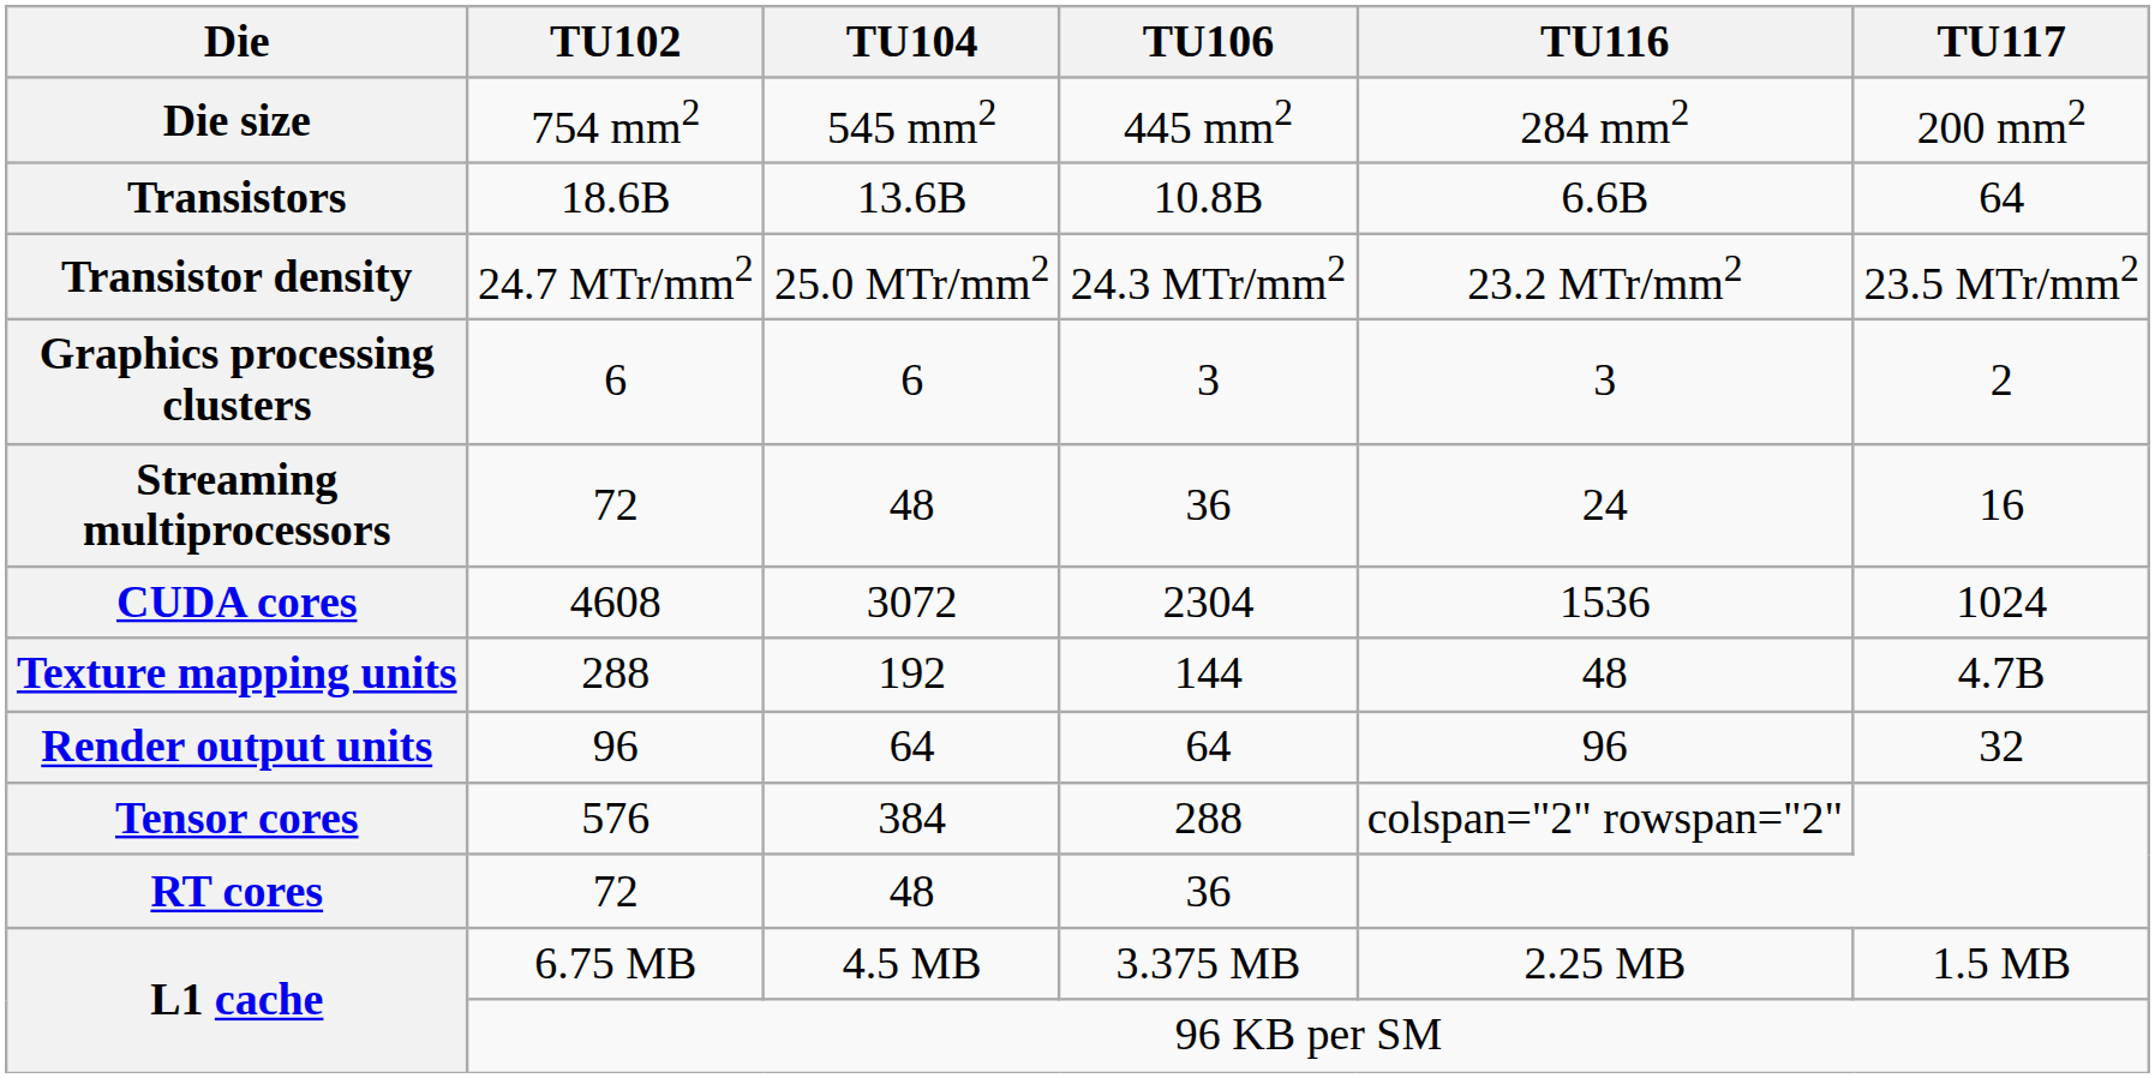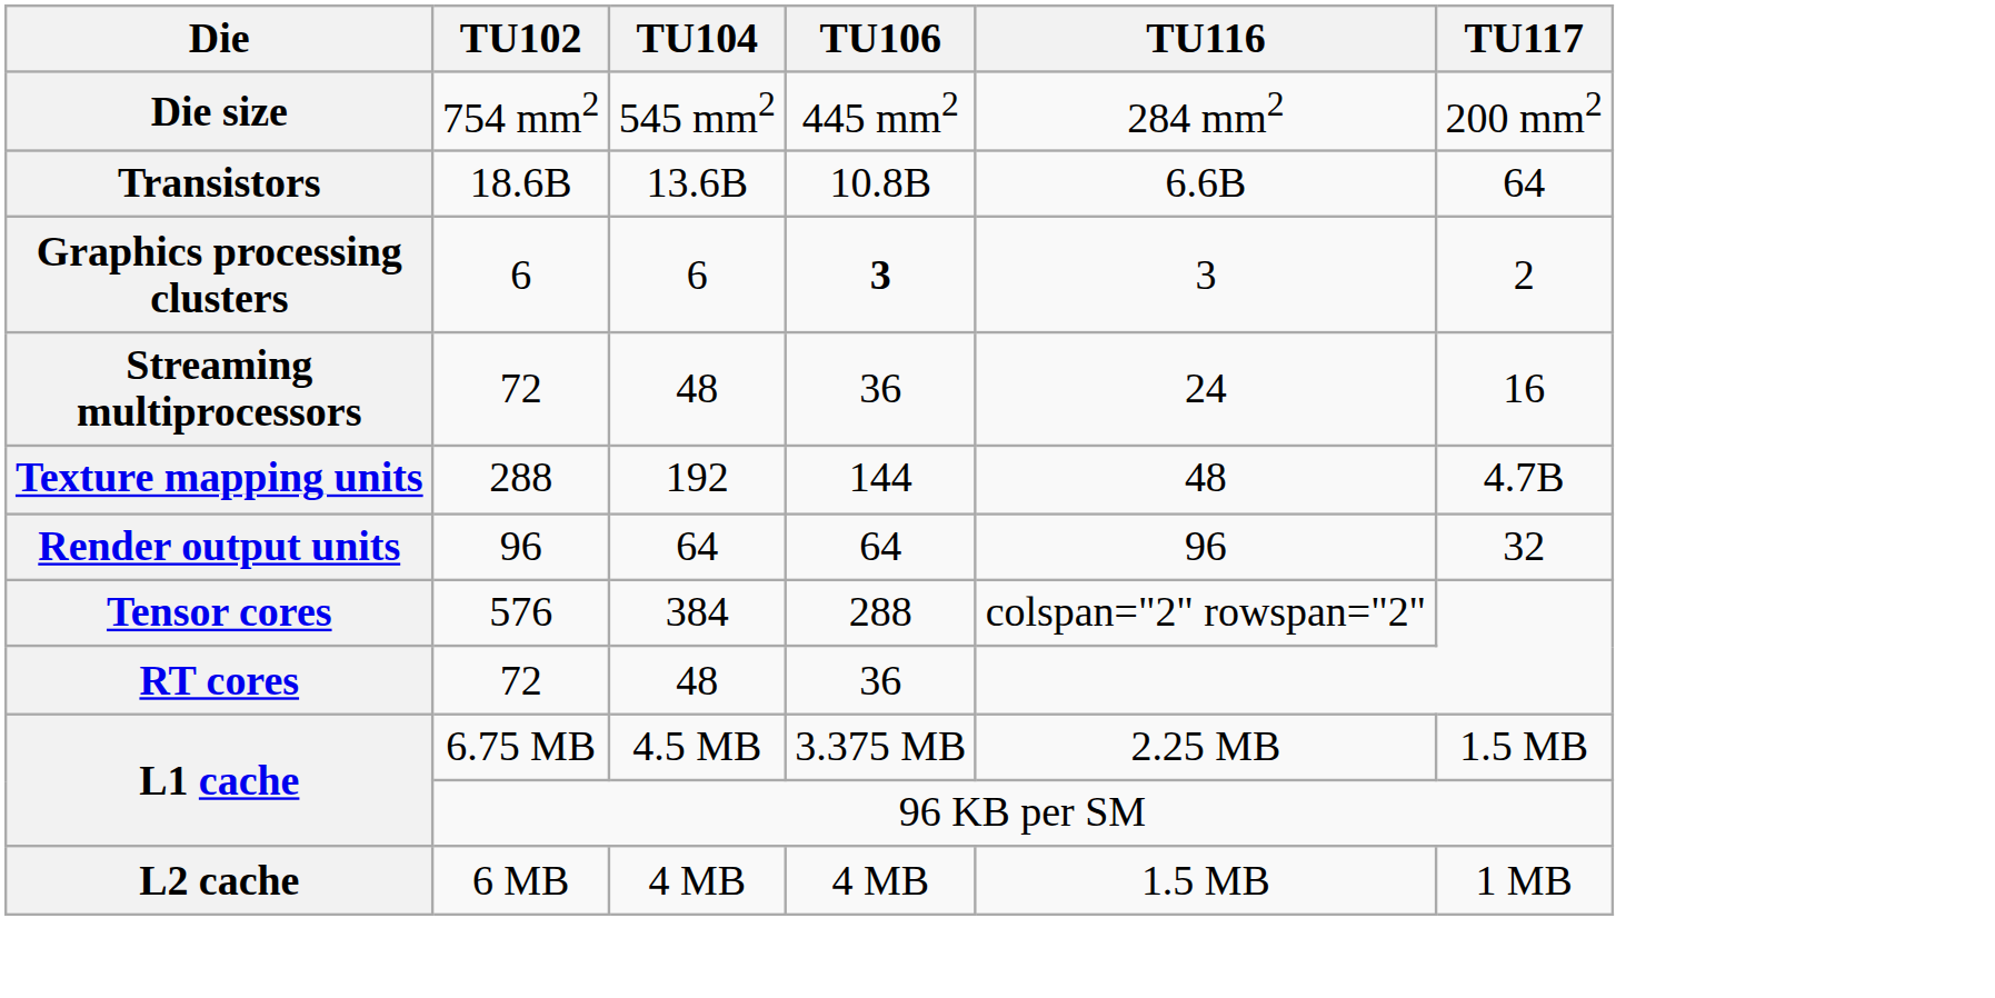- row: Transistor density | 24.7 MTr/mm2 | 25.0 MTr/mm2 | 24.3 MTr/mm2 | 23.2 MTr/mm2 | 23.5 MTr/mm2
Graphics processing clusters | TU106: normal -> bold
- row: CUDA cores | 4608 | 3072 | 2304 | 1536 | 1024
+ row: L2 cache | 6 MB | 4 MB | 4 MB | 1.5 MB | 1 MB
